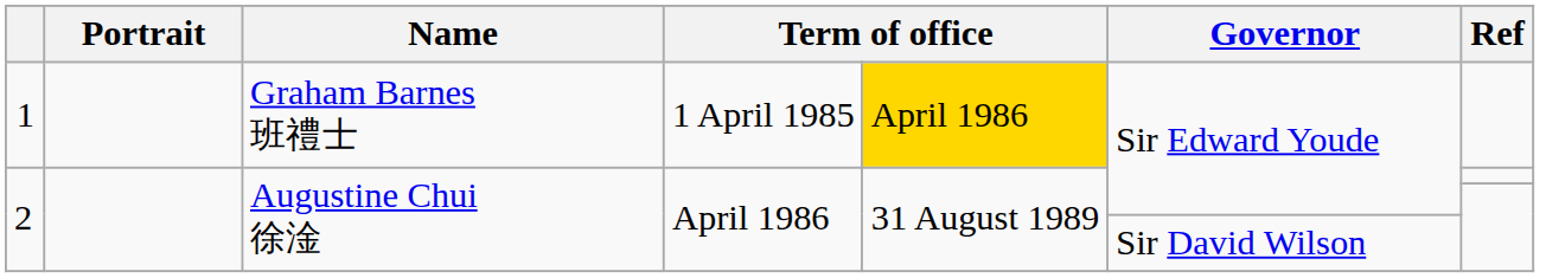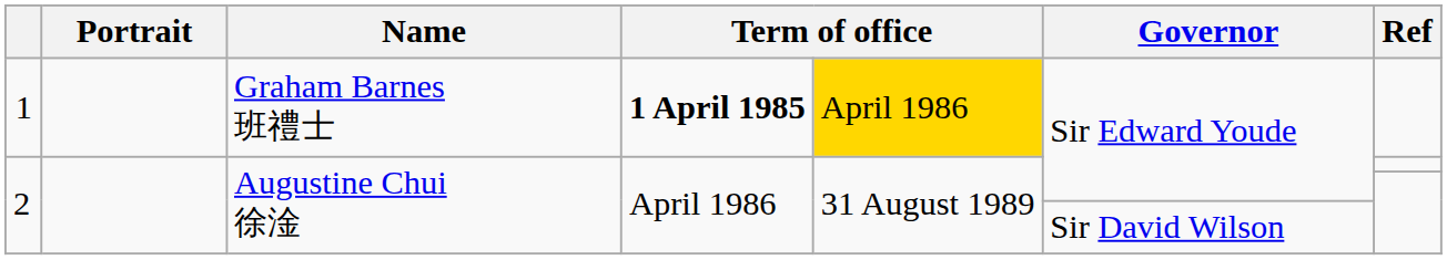1 | column 4: normal -> bold
